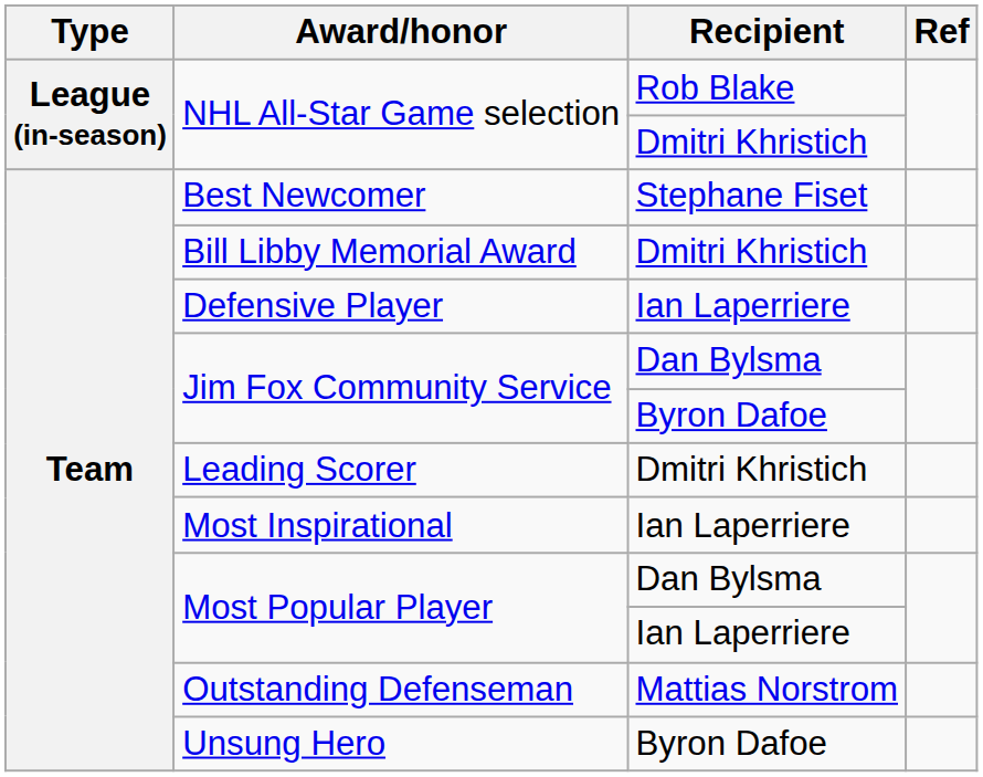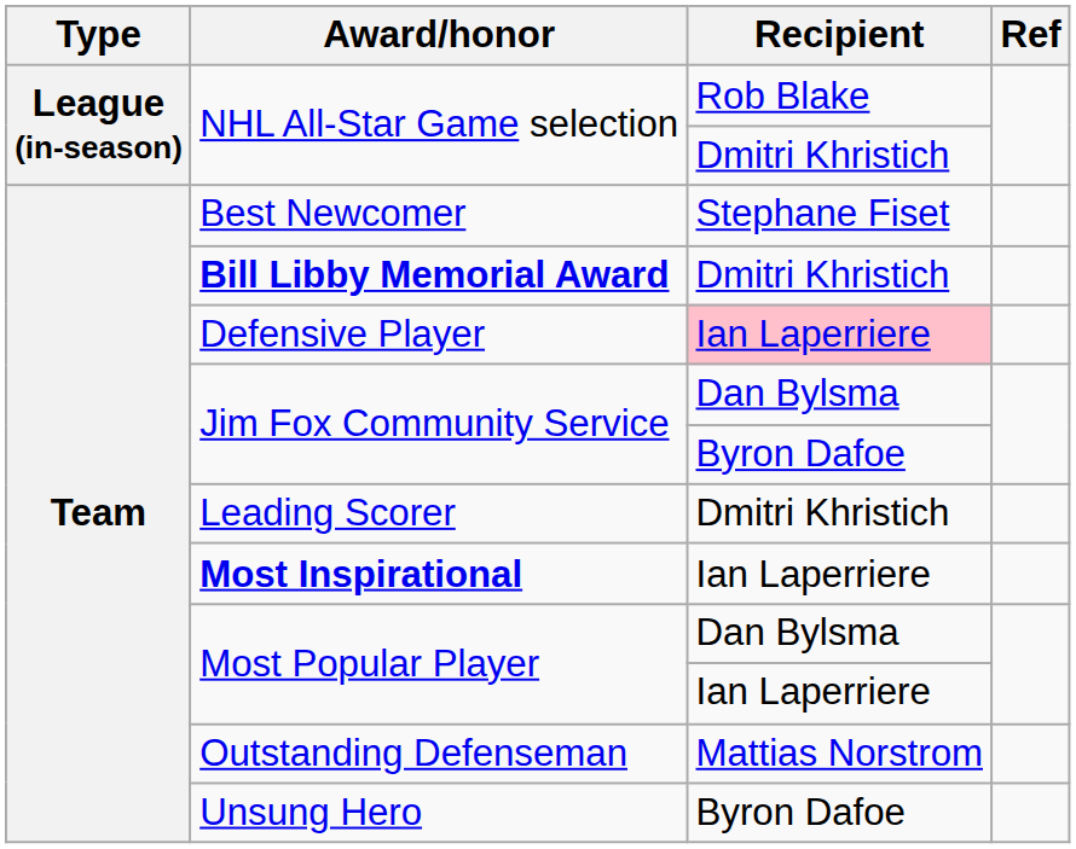Bill Libby Memorial Award | Award/honor: normal -> bold
Defensive Player | Recipient: no background -> pink background
Most Inspirational | Award/honor: normal -> bold
